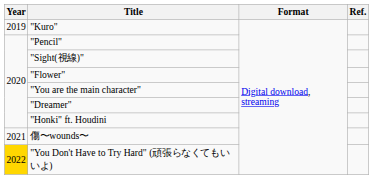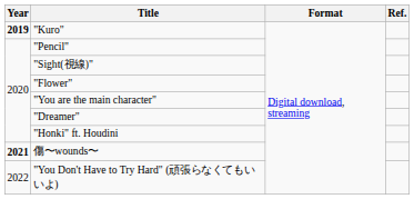"Kuro" | Year: normal -> bold
傷〜wounds〜 | Year: normal -> bold
"You Don't Have to Try Hard" (頑張らなくてもいいよ) | Year: gold background -> no background
